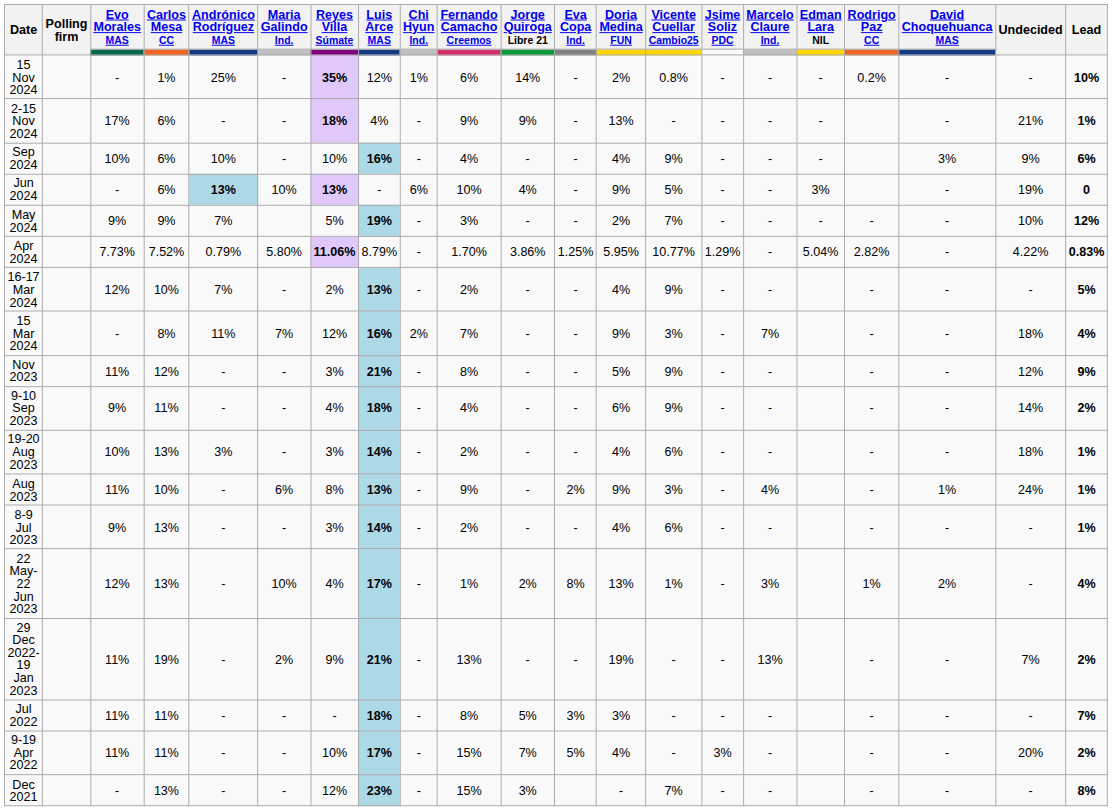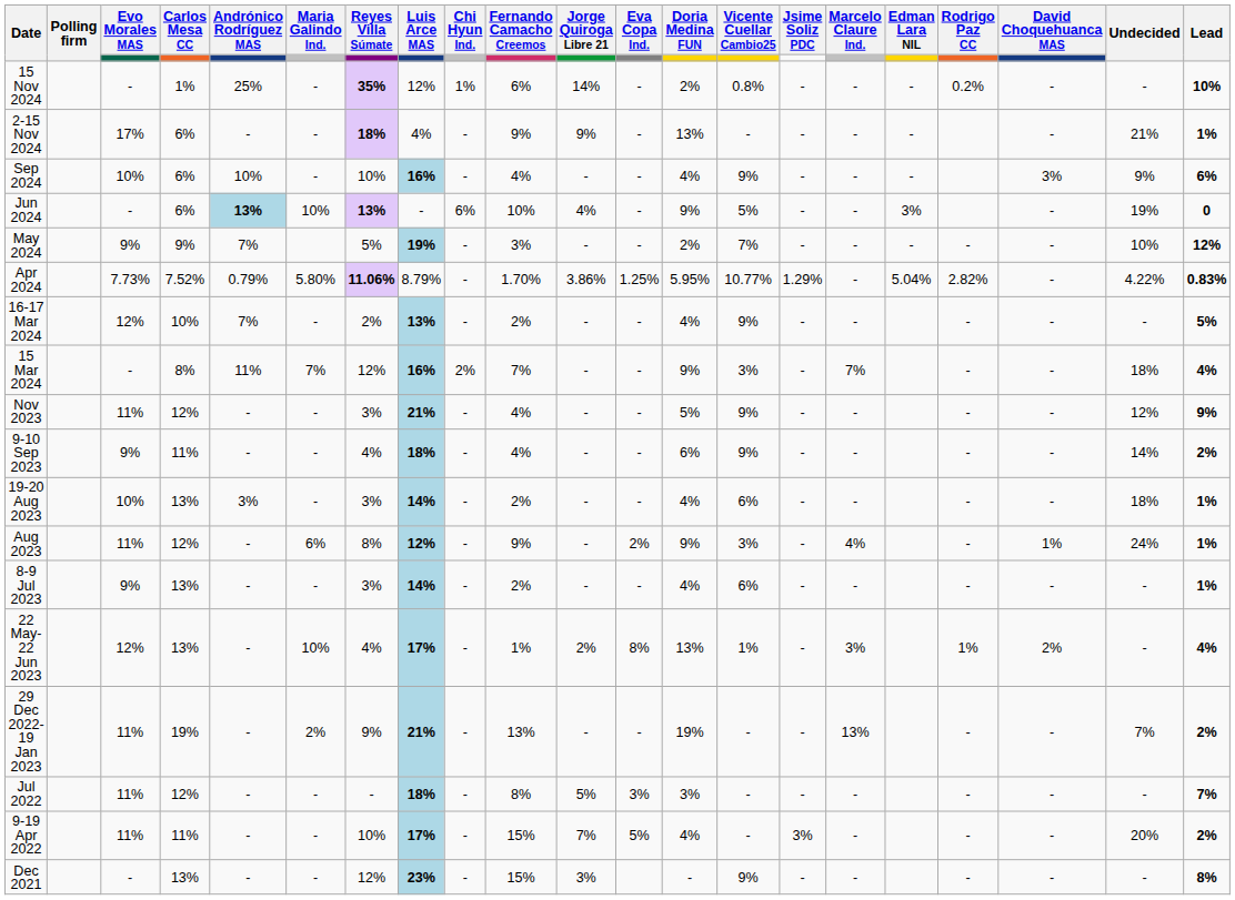Nov 2023 | Fernando Camacho Creemos: 8% -> 4%
Aug 2023 | Carlos Mesa CC: 10% -> 12%
Aug 2023 | Luis Arce MAS: 13% -> 12%
Jul 2022 | Carlos Mesa CC: 11% -> 12%
Dec 2021 | Vicente Cuellar Cambio25: 7% -> 9%
